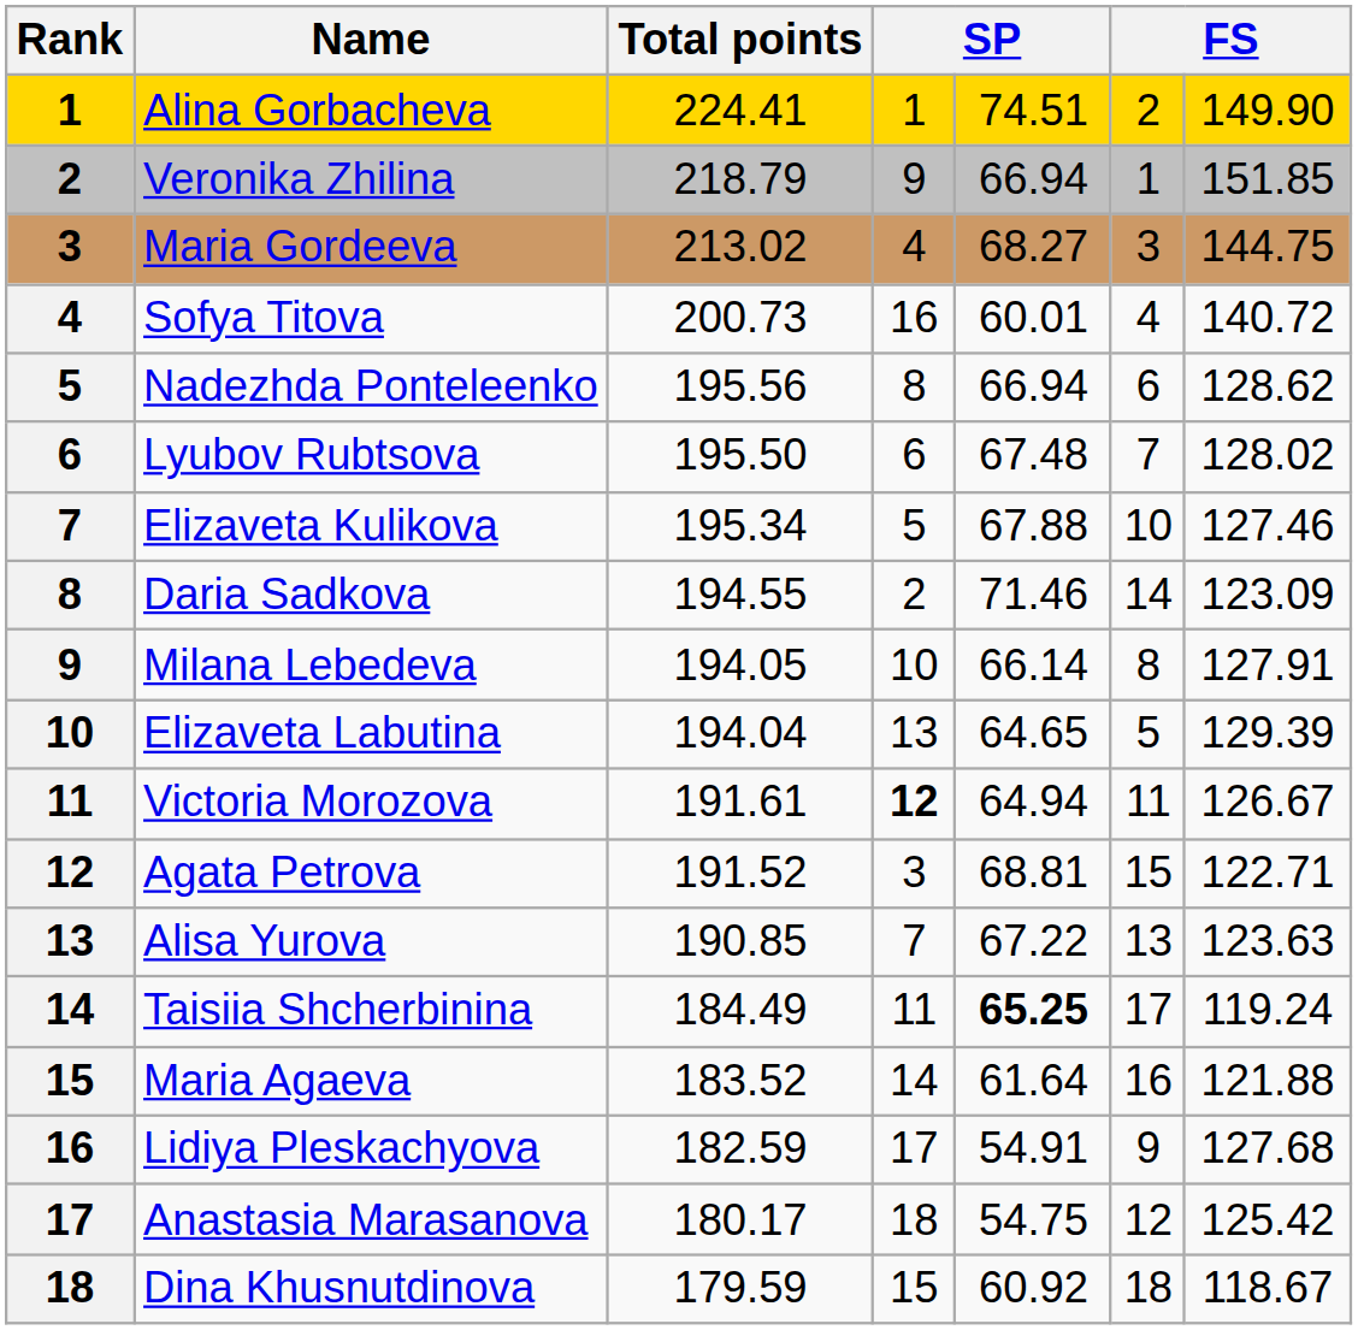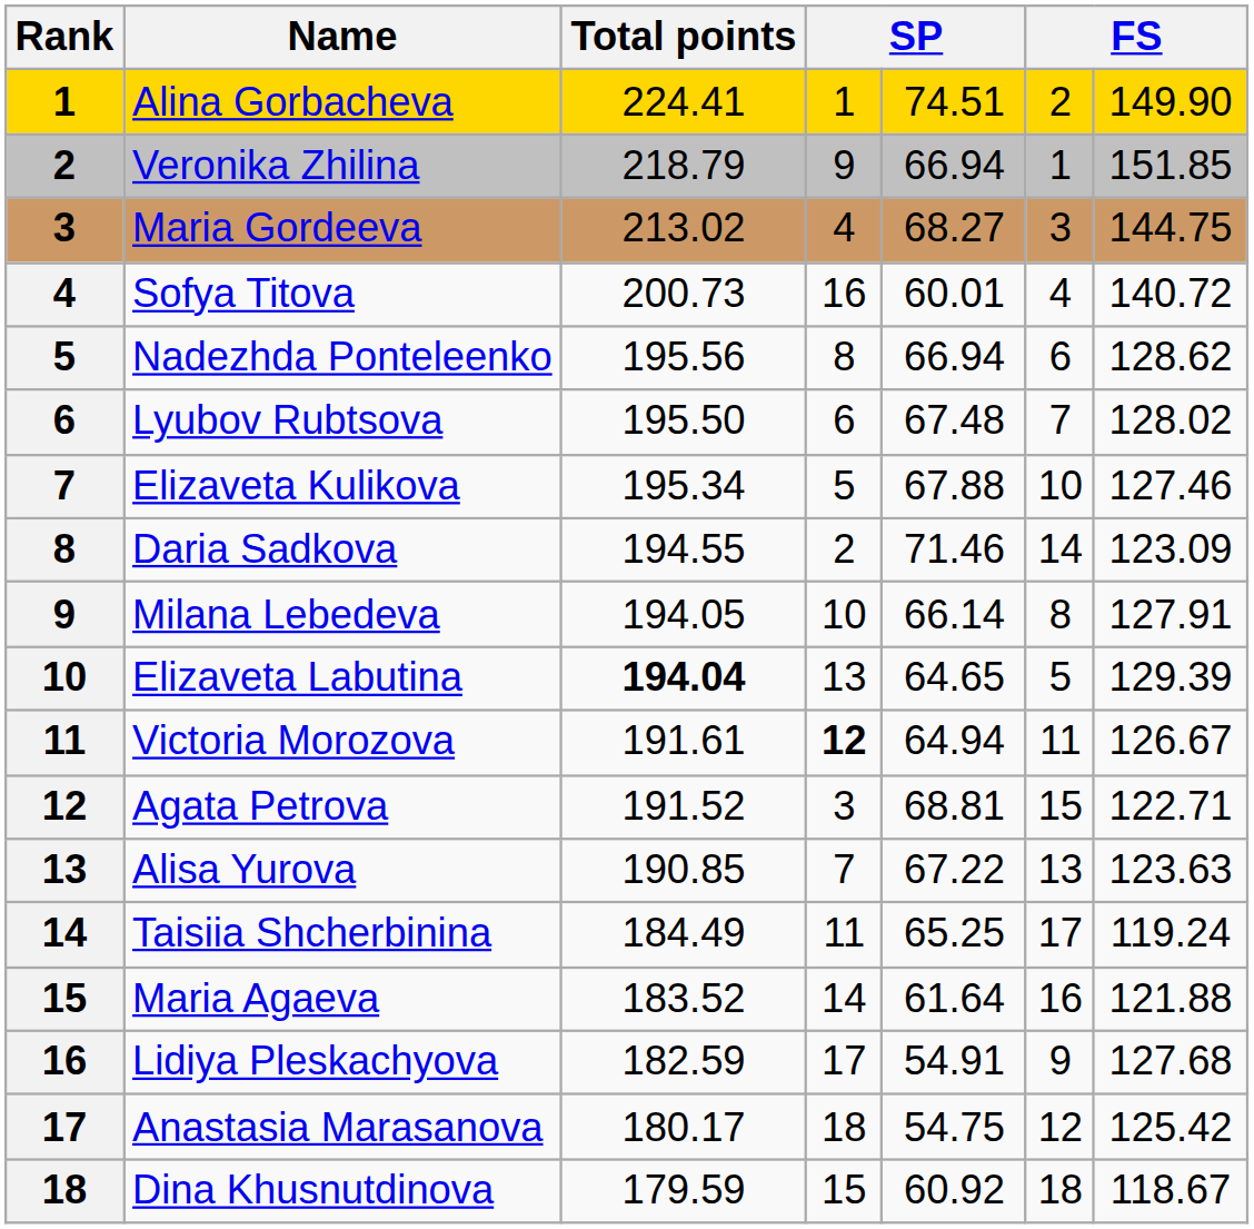Elizaveta Labutina | Total points: normal -> bold
Taisiia Shcherbinina | column 5: bold -> normal
